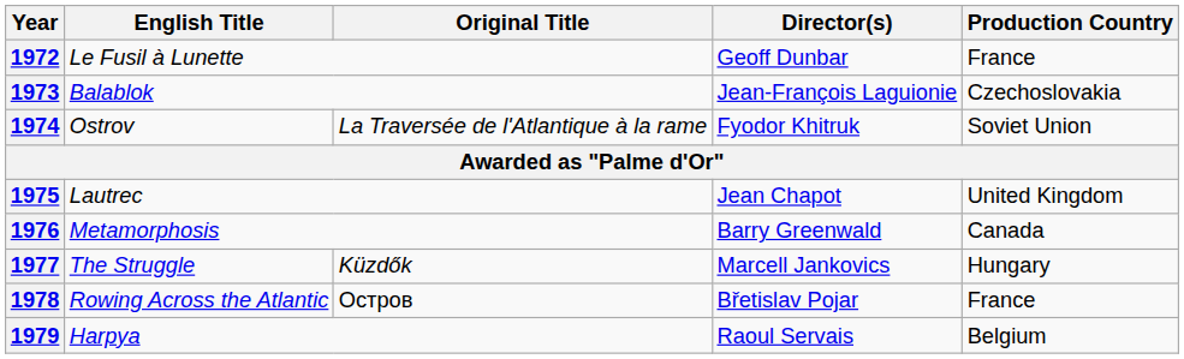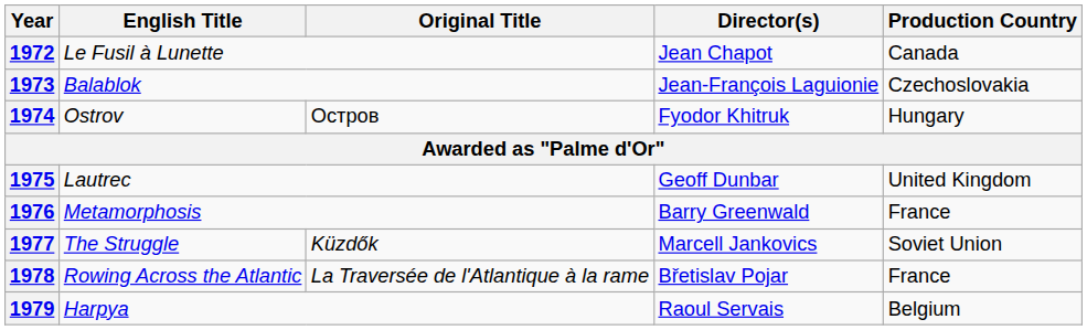1972 | Director(s): Geoff Dunbar -> Jean Chapot
1972 | Production Country: France -> Canada
1974 | Original Title: La Traversée de l'Atlantique à la rame -> Остров
1974 | Production Country: Soviet Union -> Hungary
1975 | Director(s): Jean Chapot -> Geoff Dunbar
1976 | Production Country: Canada -> France
1977 | Production Country: Hungary -> Soviet Union
1978 | Original Title: Остров -> La Traversée de l'Atlantique à la rame
